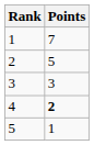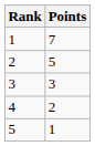4 | Points: bold -> normal
